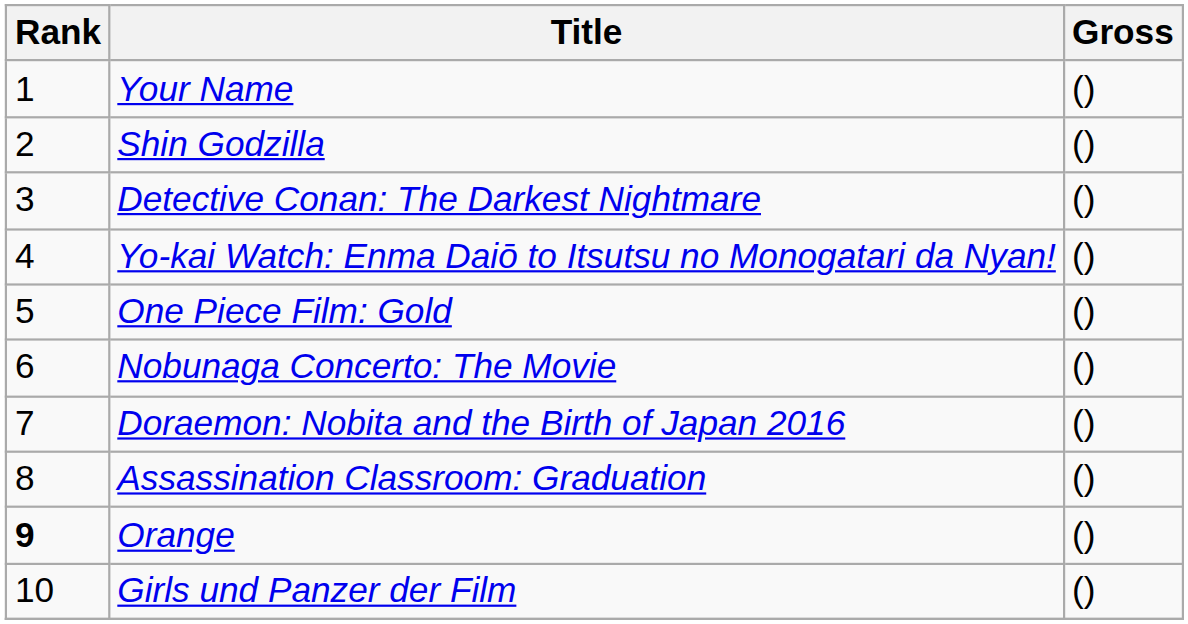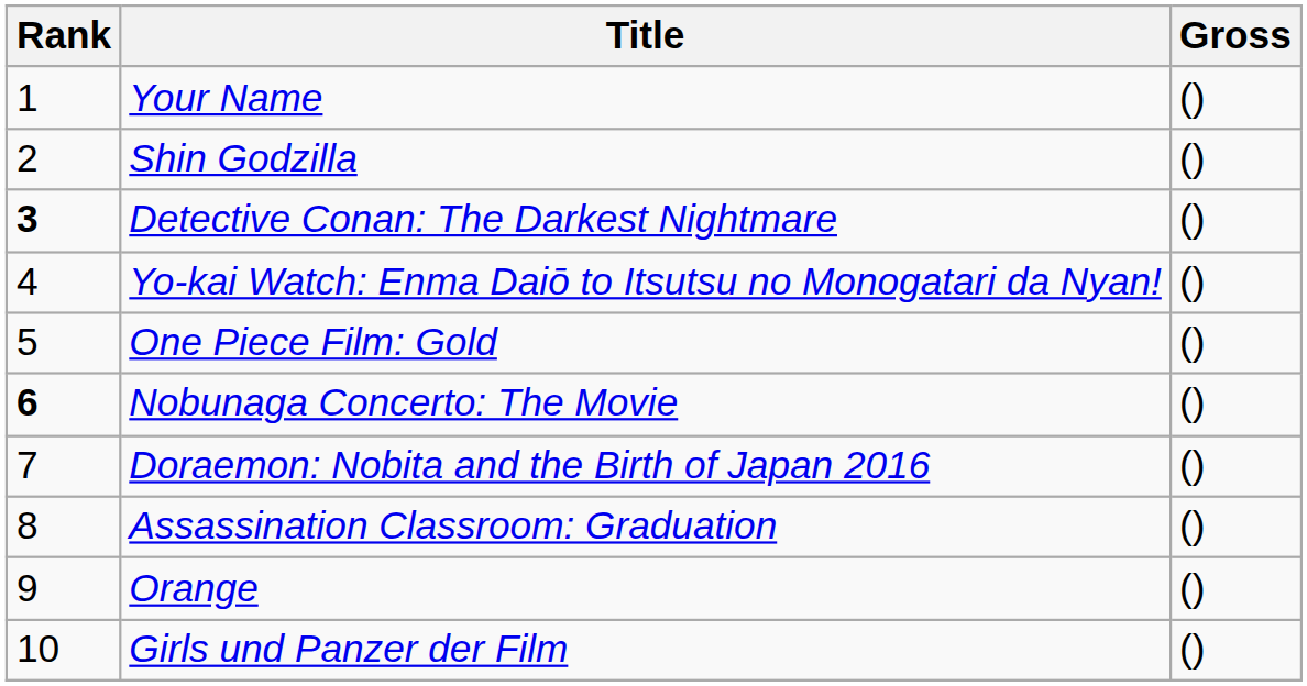Detective Conan: The Darkest Nightmare | Rank: normal -> bold
Nobunaga Concerto: The Movie | Rank: normal -> bold
Orange | Rank: bold -> normal
